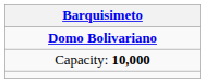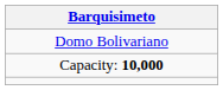row 2 | column 1: bold -> normal
